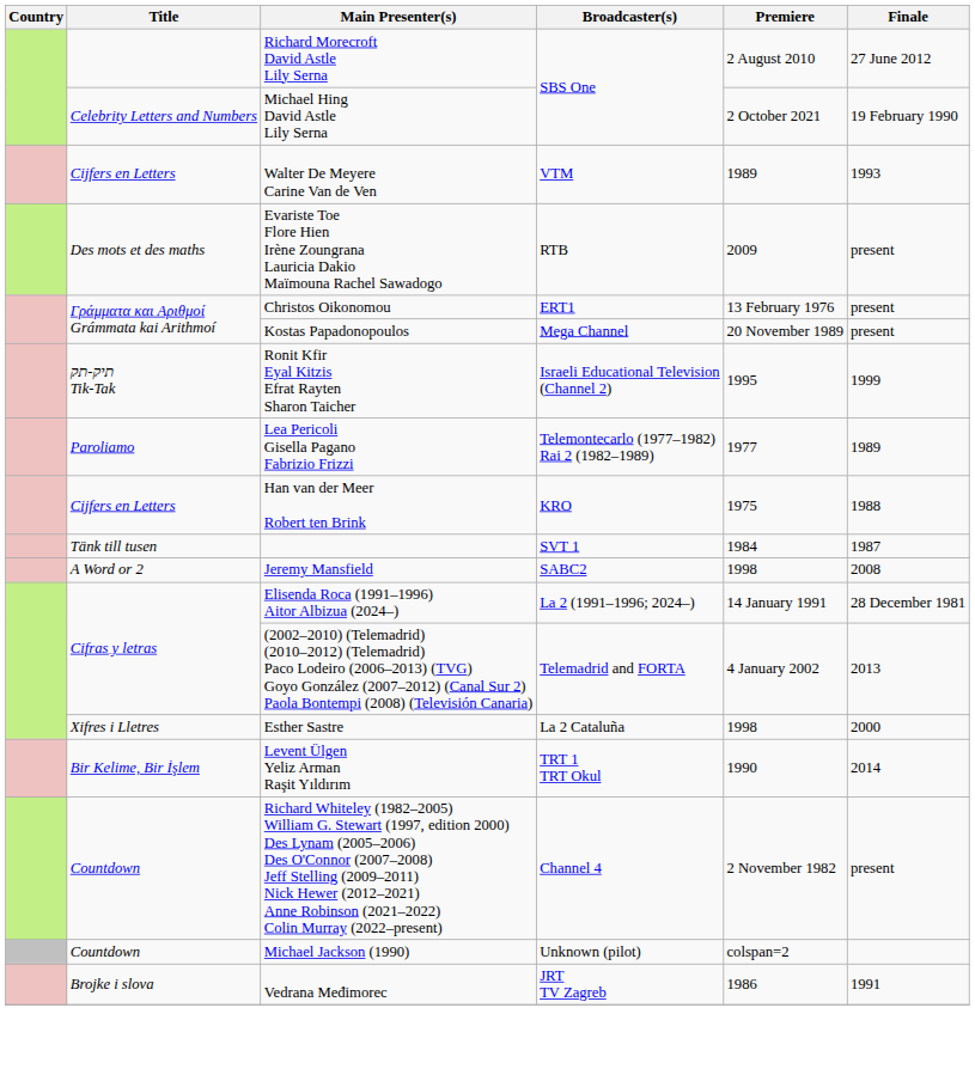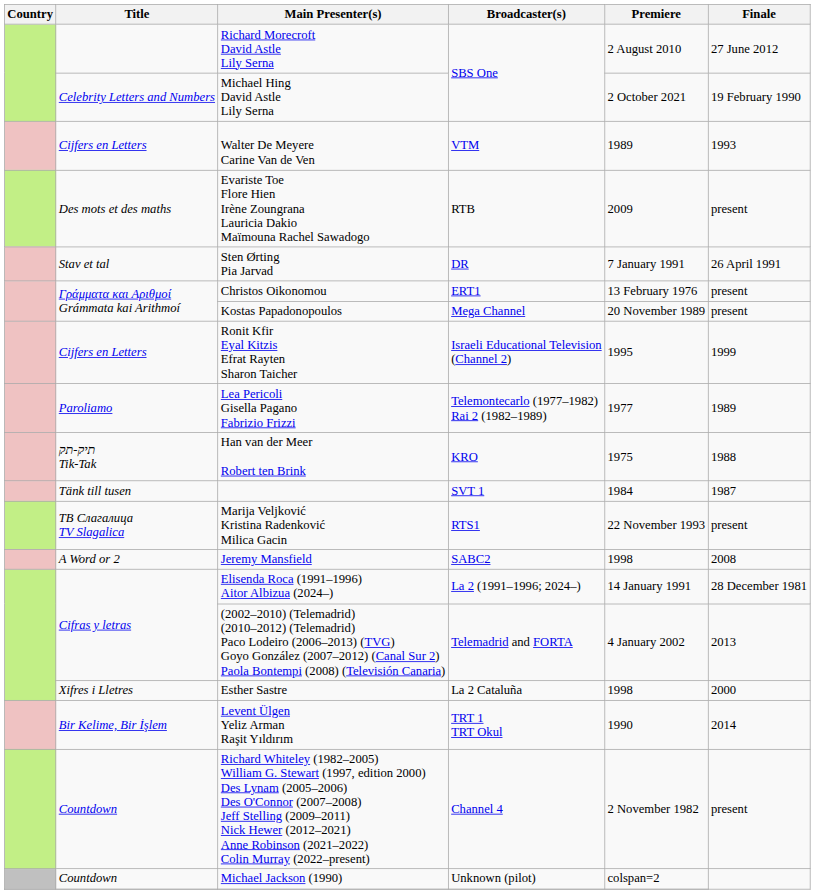+ row: Stav et tal | Sten Ørting Pia Jarvad | DR | 7 January 1991 | 26 April 1991
Ronit Kfir Eyal Kitzis Efrat Rayten Sharon Taicher | Title: תיק-תק Tik-Tak -> Cijfers en Letters
Han van der Meer Robert ten Brink | Title: Cijfers en Letters -> תיק-תק Tik-Tak
+ row: ТВ Слагалица TV Slagalica | Marija Veljković Kristina Radenković Milica Gacin | RTS1 | 22 November 1993 | present
- row: Brojke i slova | Vedrana Međimorec | JRT TV Zagreb | 1986 | 1991
